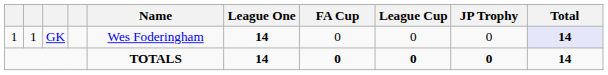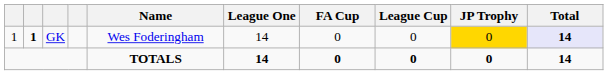GK | column 2: normal -> bold
GK | League One: bold -> normal
GK | JP Trophy: no background -> gold background
